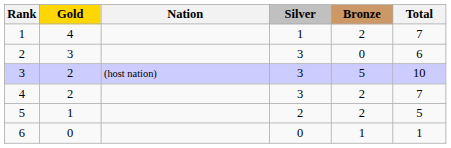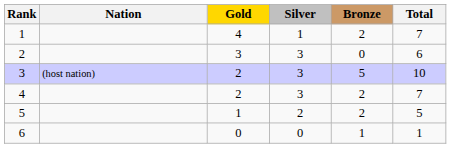columns swapped: Nation <-> Gold
